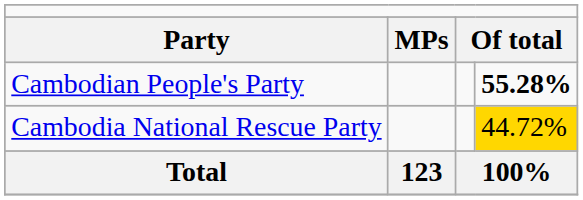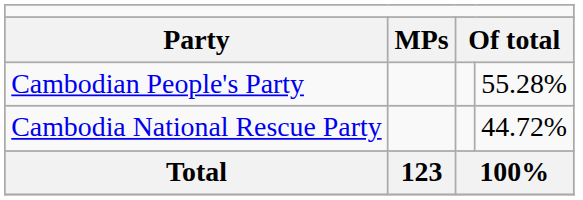Cambodian People's Party | column 4: bold -> normal
Cambodia National Rescue Party | column 4: gold background -> no background
